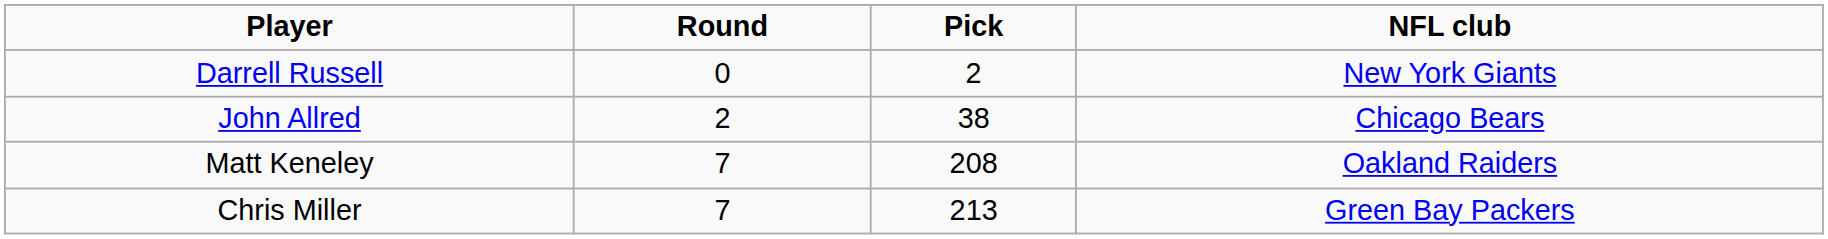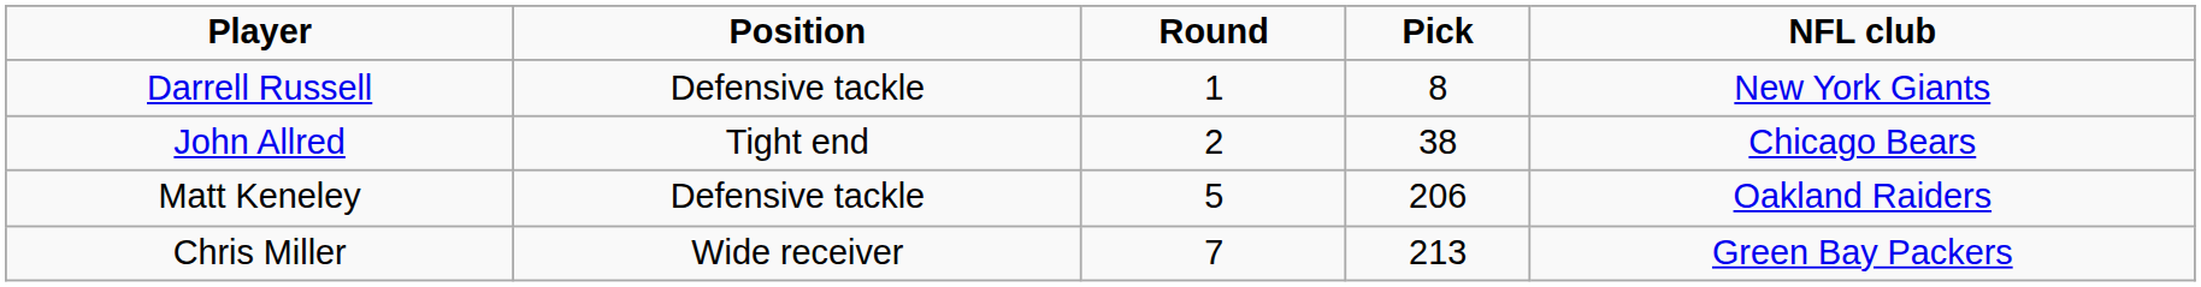+ column: Position | Defensive tackle | Tight end | Defensive tackle | Wide receiver
Darrell Russell | Round: 0 -> 1
Darrell Russell | Pick: 2 -> 8
Matt Keneley | Round: 7 -> 5
Matt Keneley | Pick: 208 -> 206
